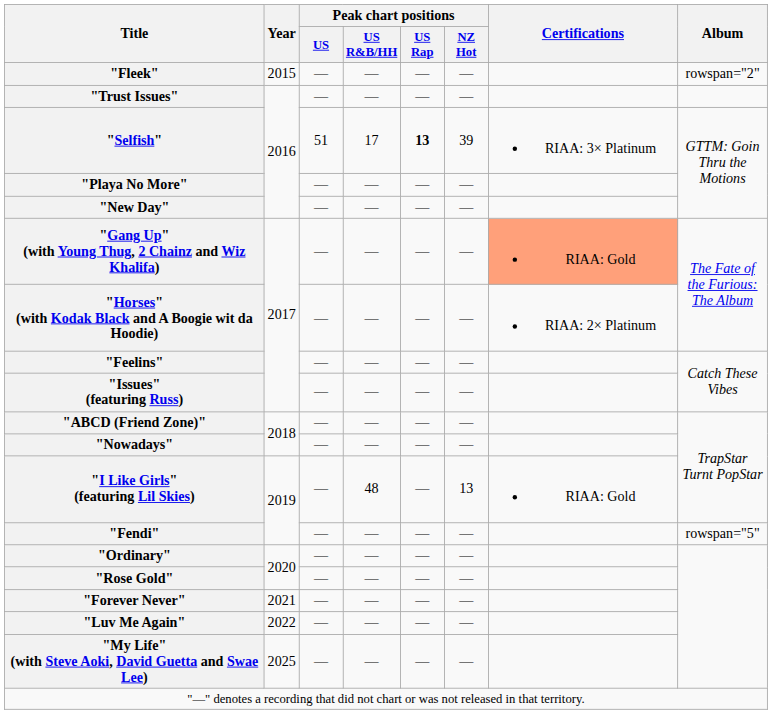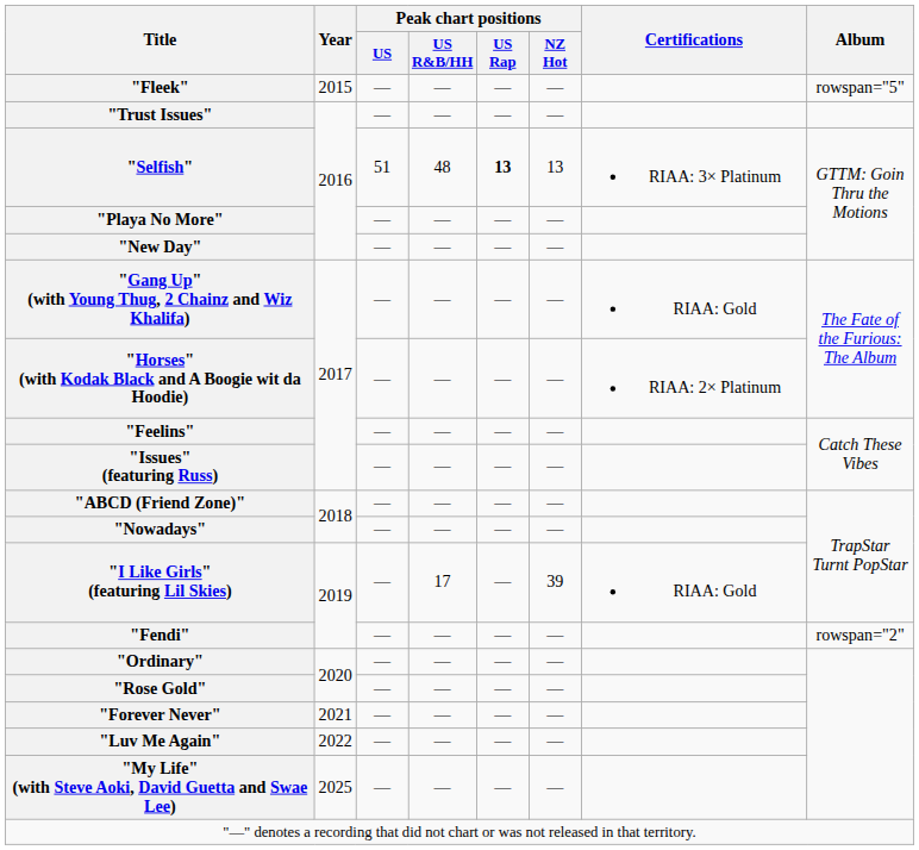"Fleek" | Album: rowspan="2" -> rowspan="5"
"Selfish" | Peak chart positions / US R&B/HH: 17 -> 48
"Selfish" | Peak chart positions / NZ Hot: 39 -> 13
"Gang Up" (with Young Thug, 2 Chainz and Wiz Khalifa) | Certifications: lightsalmon background -> no background
"I Like Girls" (featuring Lil Skies) | Peak chart positions / US R&B/HH: 48 -> 17
"I Like Girls" (featuring Lil Skies) | Peak chart positions / NZ Hot: 13 -> 39
"Fendi" | Album: rowspan="5" -> rowspan="2"
